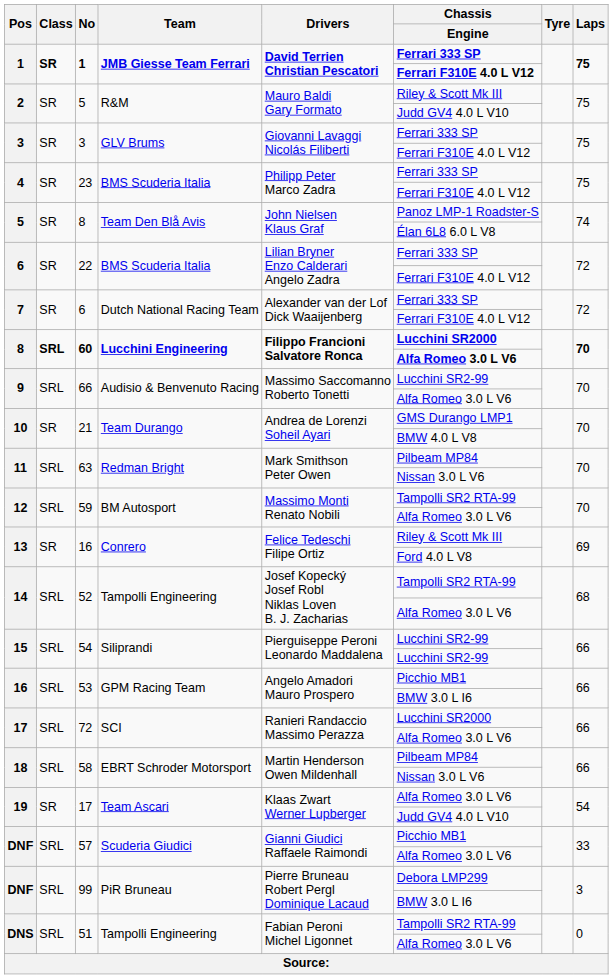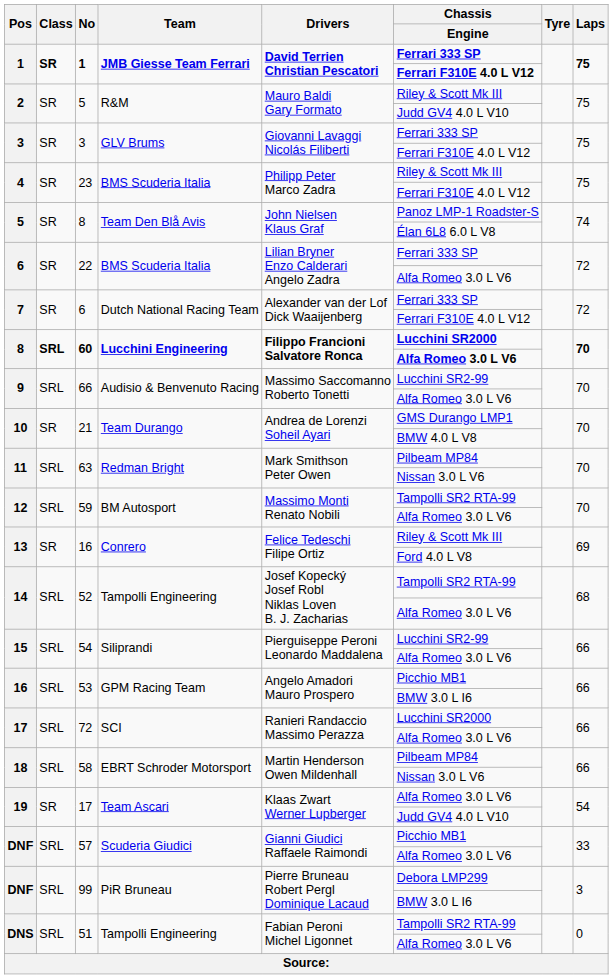row 9 | Chassis / Engine: Ferrari 333 SP -> Riley & Scott Mk III
row 14 | Chassis / Engine: Ferrari F310E 4.0 L V12 -> Alfa Romeo 3.0 L V6
row 32 | Chassis / Engine: Lucchini SR2-99 -> Alfa Romeo 3.0 L V6
